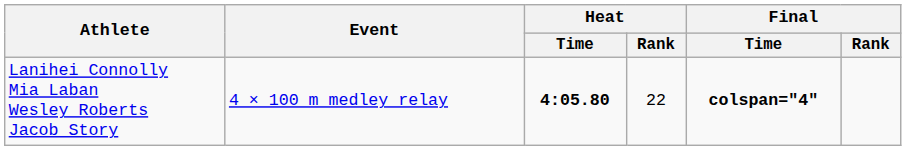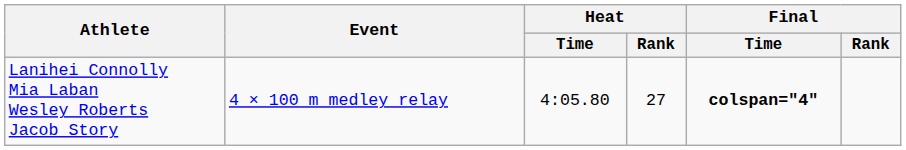Lanihei Connolly Mia Laban Wesley Roberts Jacob Story | Heat / Time: bold -> normal
Lanihei Connolly Mia Laban Wesley Roberts Jacob Story | Heat / Rank: 22 -> 27
